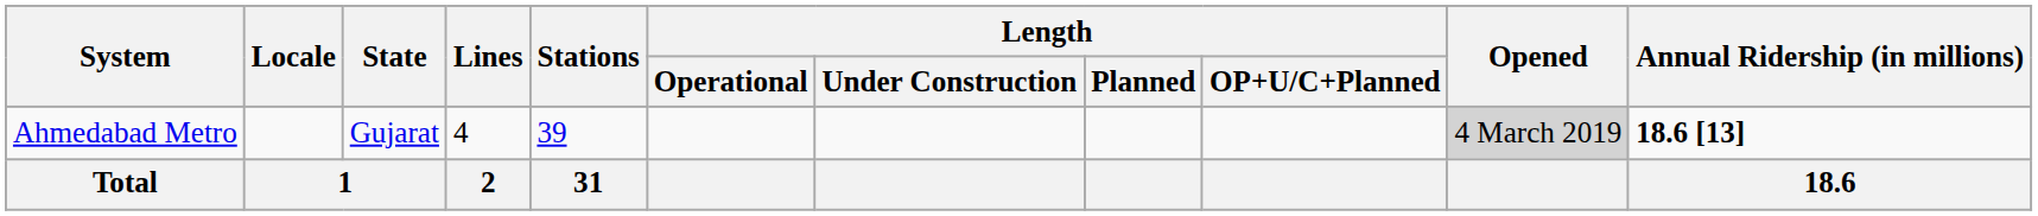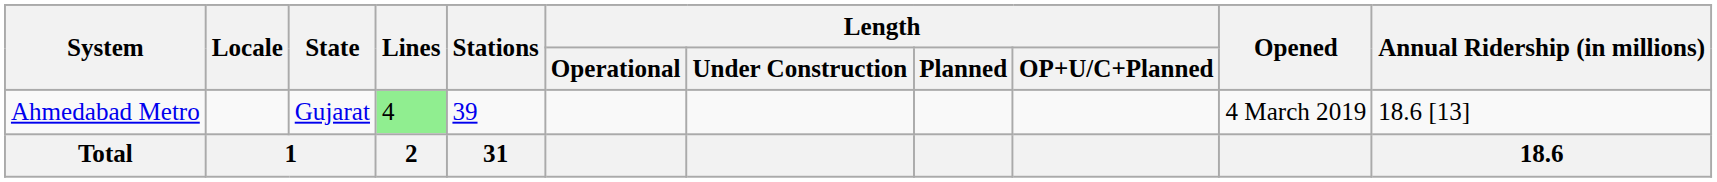Ahmedabad Metro | Lines: no background -> lightgreen background
Ahmedabad Metro | Opened: lightgrey background -> no background
Ahmedabad Metro | Annual Ridership (in millions): bold -> normal
